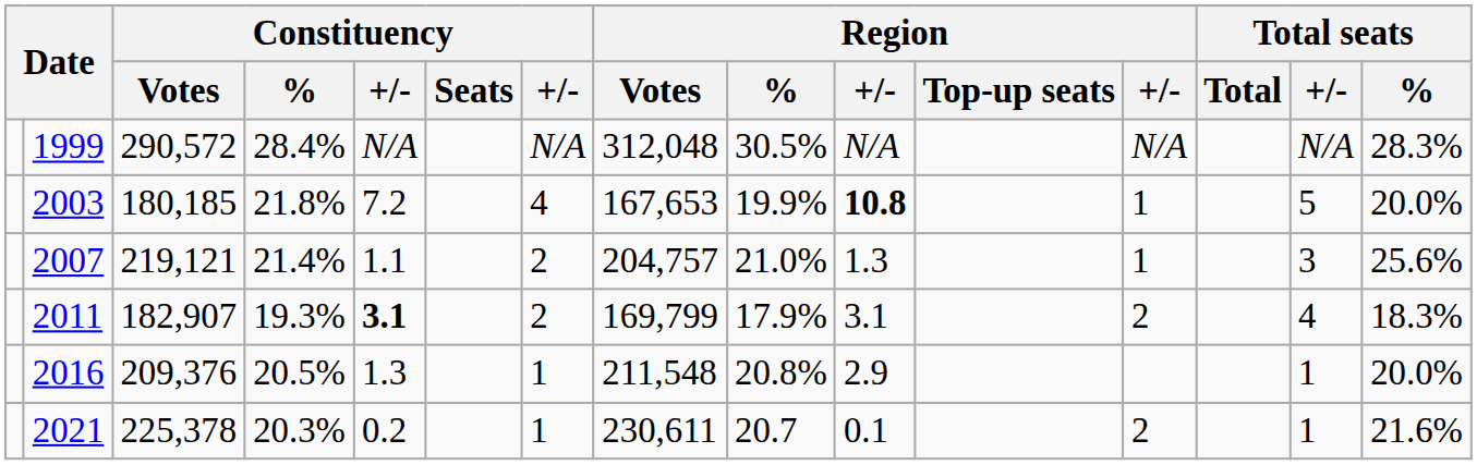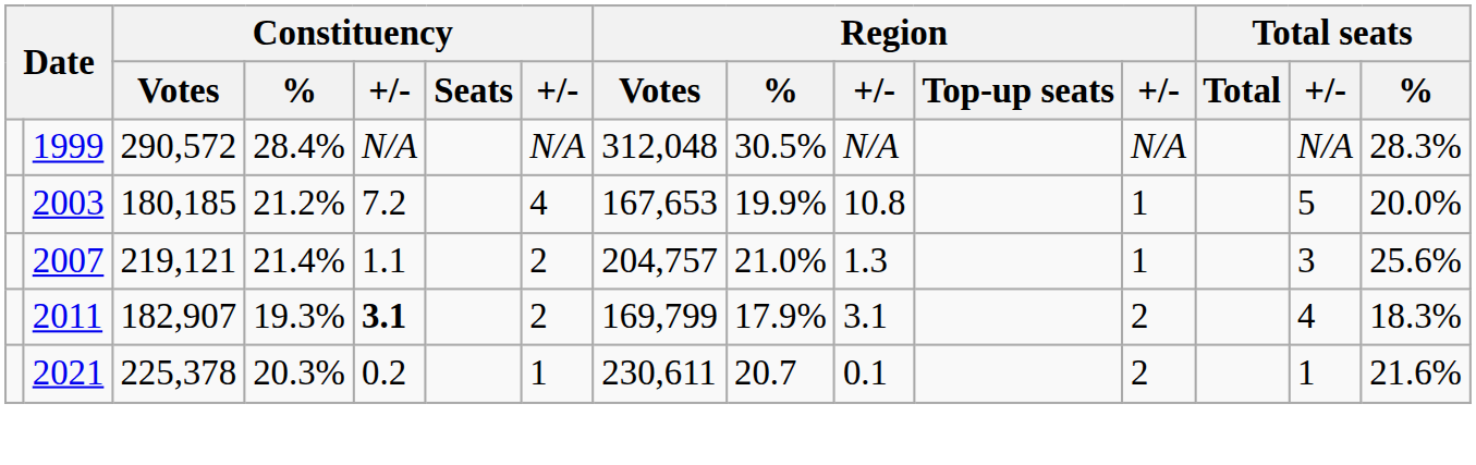2003 | Constituency / %: 21.8% -> 21.2%
2003 | column 10: bold -> normal
- row: 2016 | 209,376 | 20.5% | 1.3 | 1 | 211,548 | 20.8% | 2.9 | 1 | 20.0%
